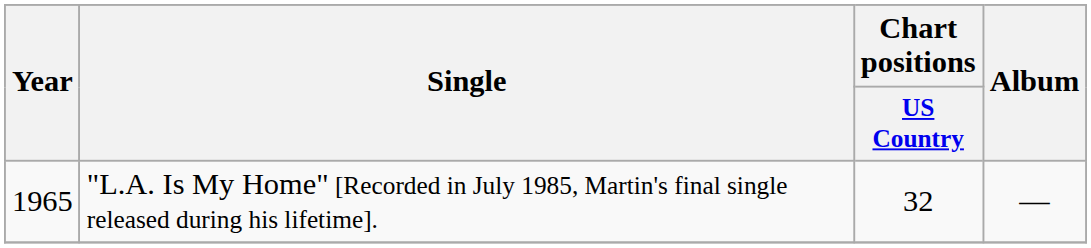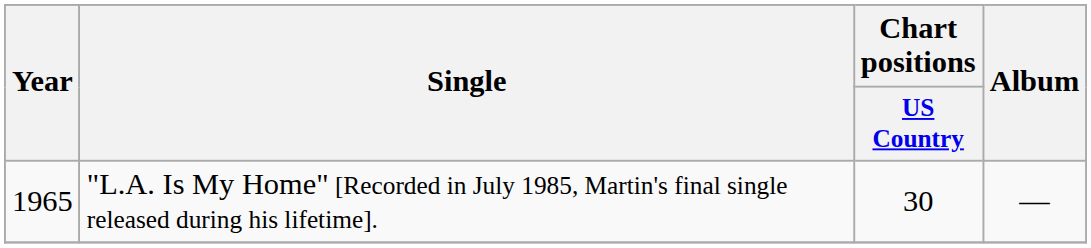row 3 | Chart positions / US Country: 32 -> 30
